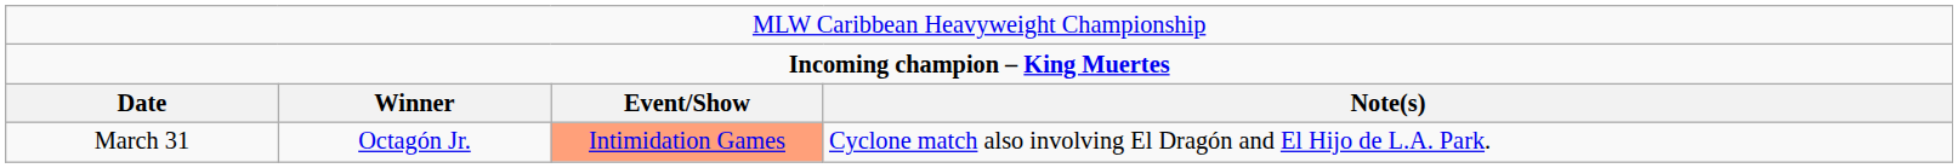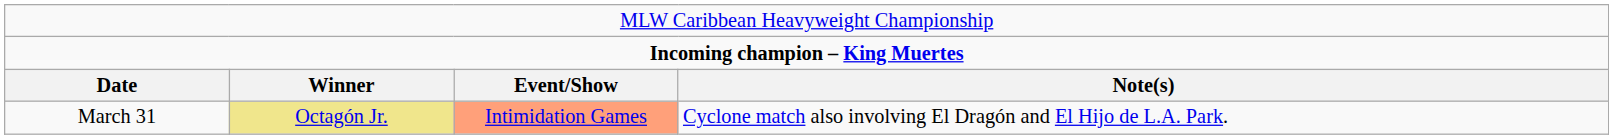March 31 | column 2: no background -> khaki background
